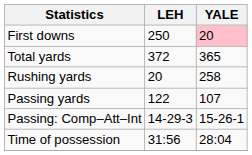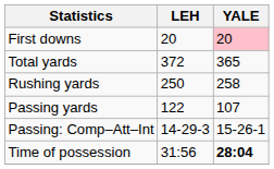First downs | LEH: 250 -> 20
Rushing yards | LEH: 20 -> 250
Time of possession | YALE: normal -> bold
